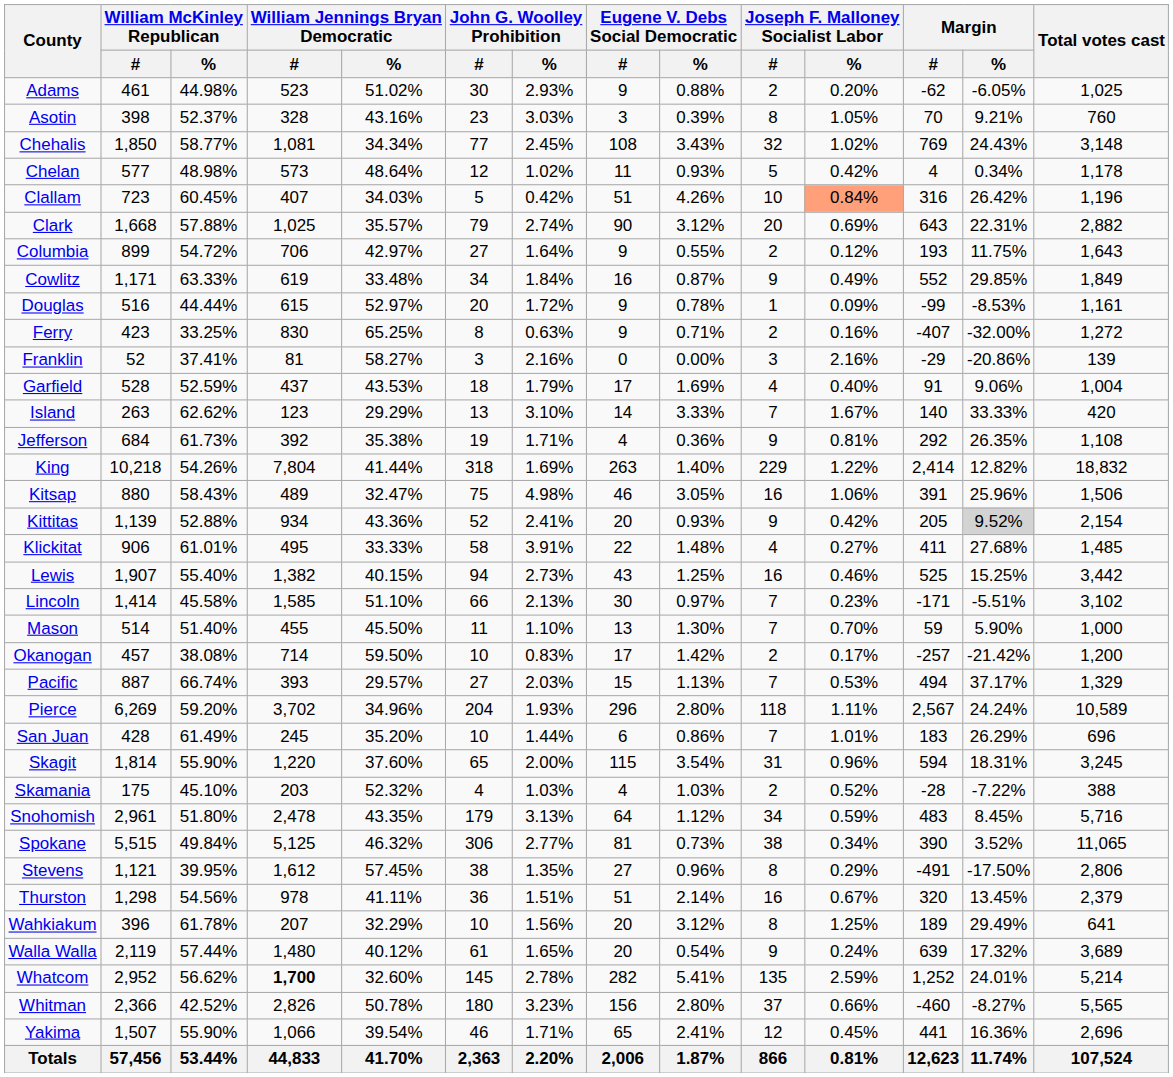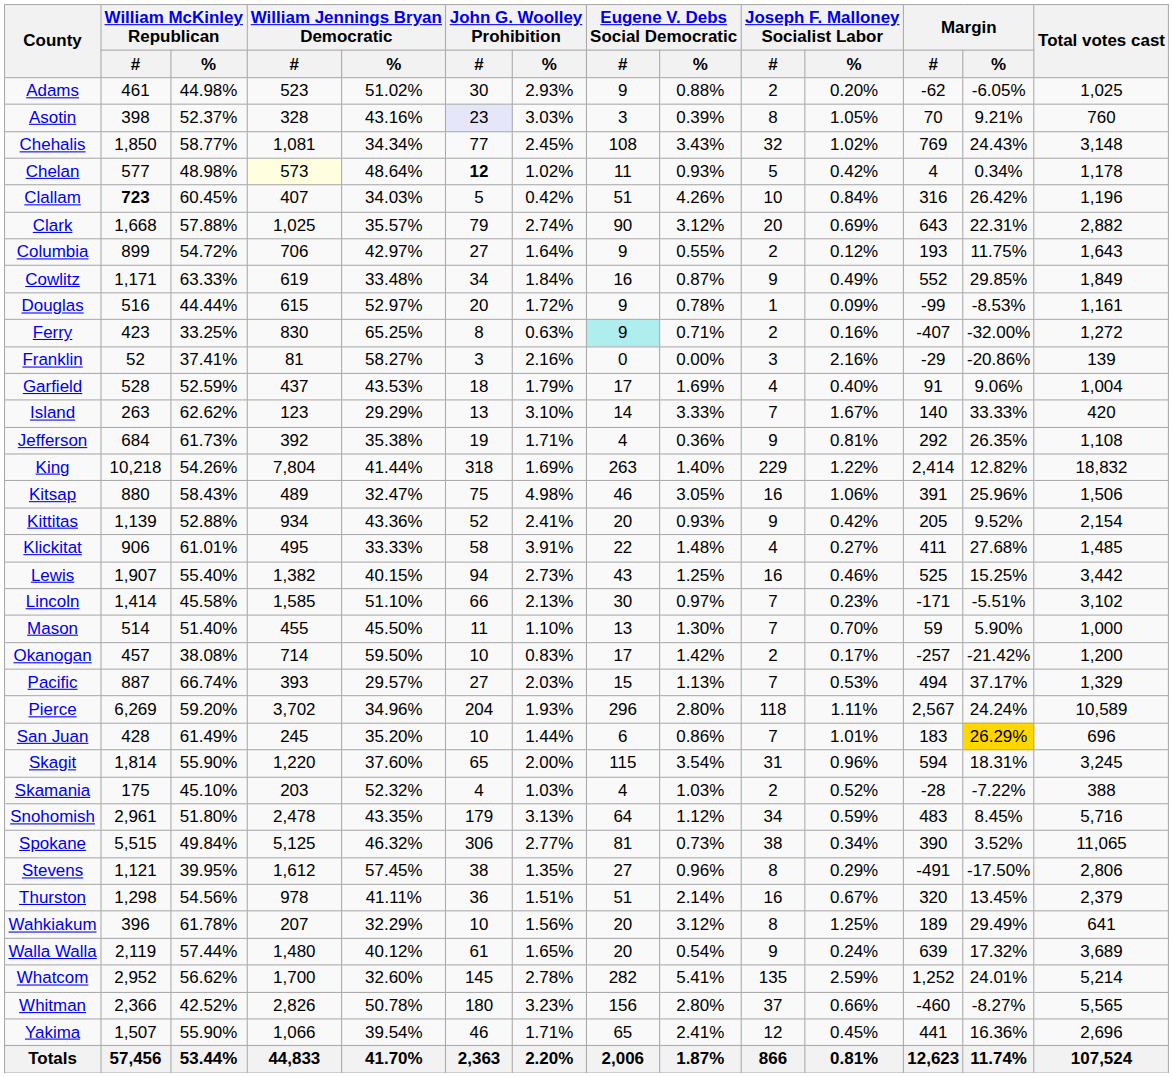Asotin | John G. Woolley Prohibition / #: no background -> lavender background
Chelan | William Jennings Bryan Democratic / #: no background -> lightyellow background
Chelan | John G. Woolley Prohibition / #: normal -> bold
Clallam | William McKinley Republican / #: normal -> bold
Clallam | Joseph F. Malloney Socialist Labor / %: lightsalmon background -> no background
Ferry | Eugene V. Debs Social Democratic / #: no background -> paleturquoise background
Kittitas | Margin / %: lightgrey background -> no background
San Juan | Margin / %: no background -> gold background
Whatcom | William Jennings Bryan Democratic / #: bold -> normal
